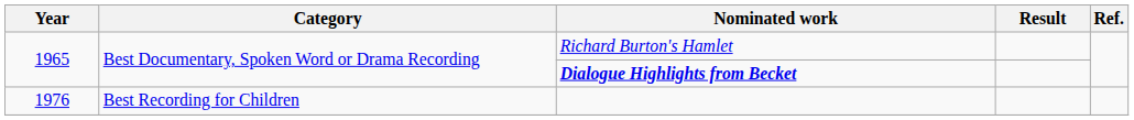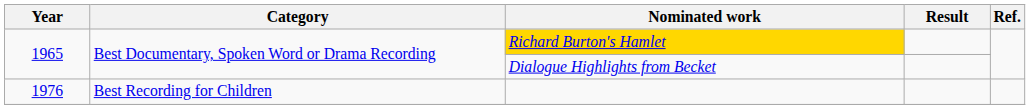Richard Burton's Hamlet | Nominated work: no background -> gold background
Dialogue Highlights from Becket | Nominated work: bold -> normal
